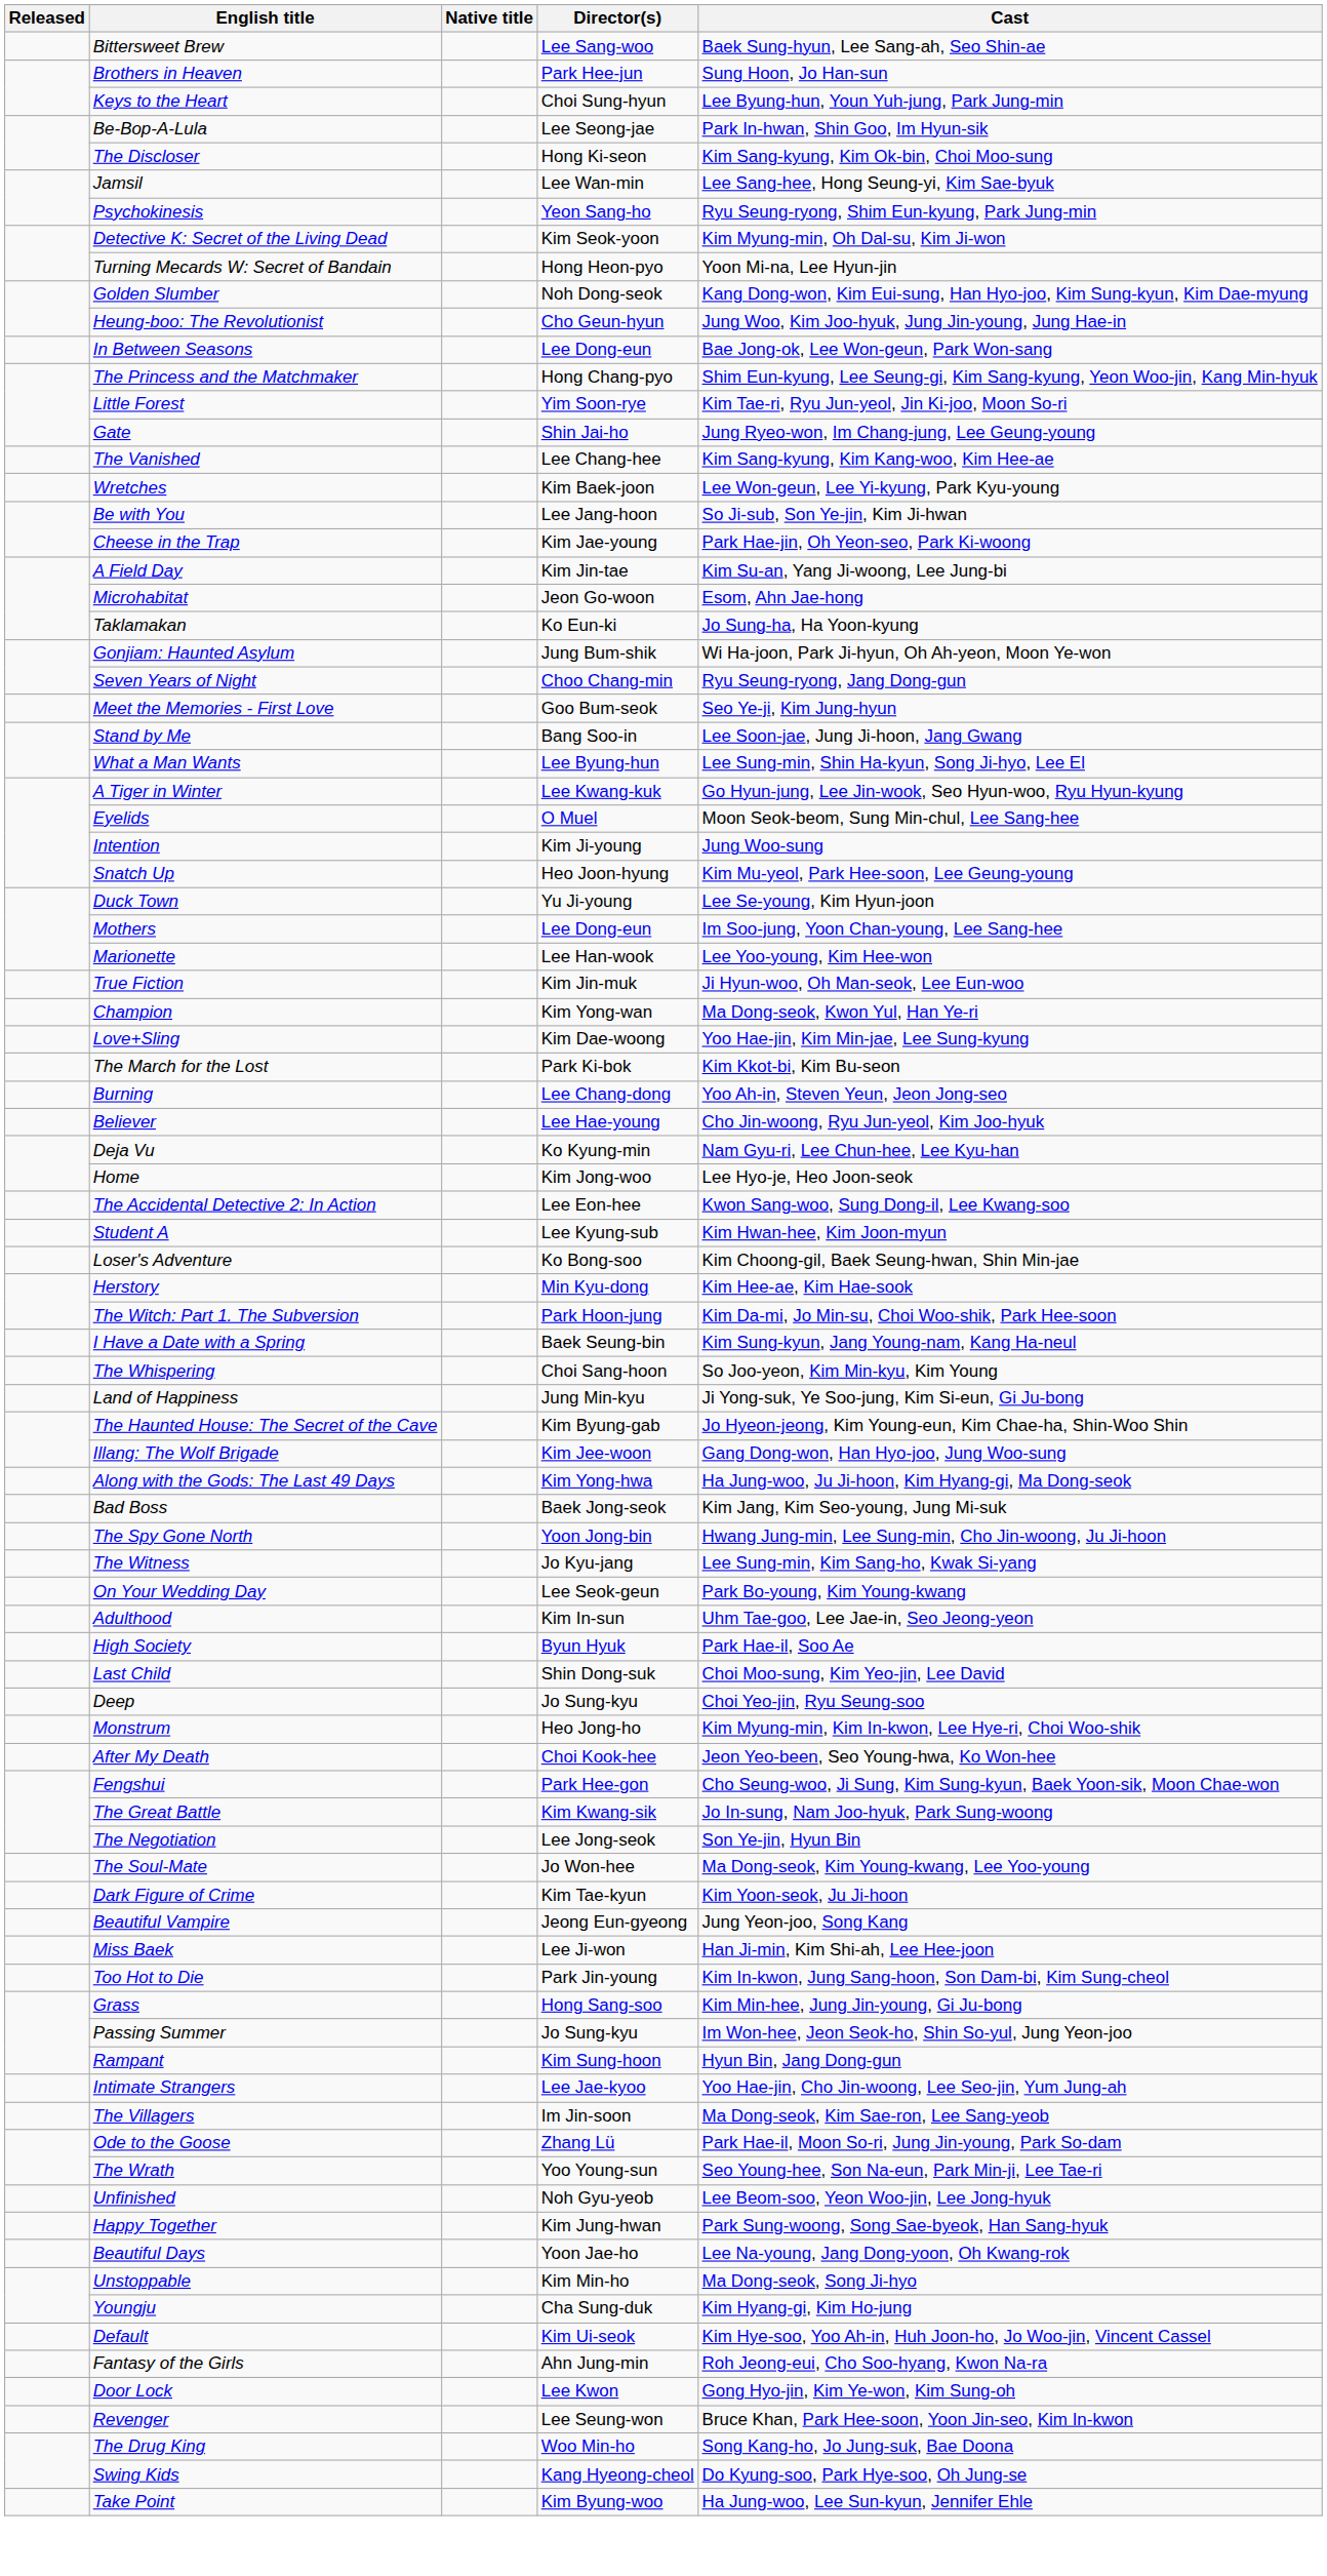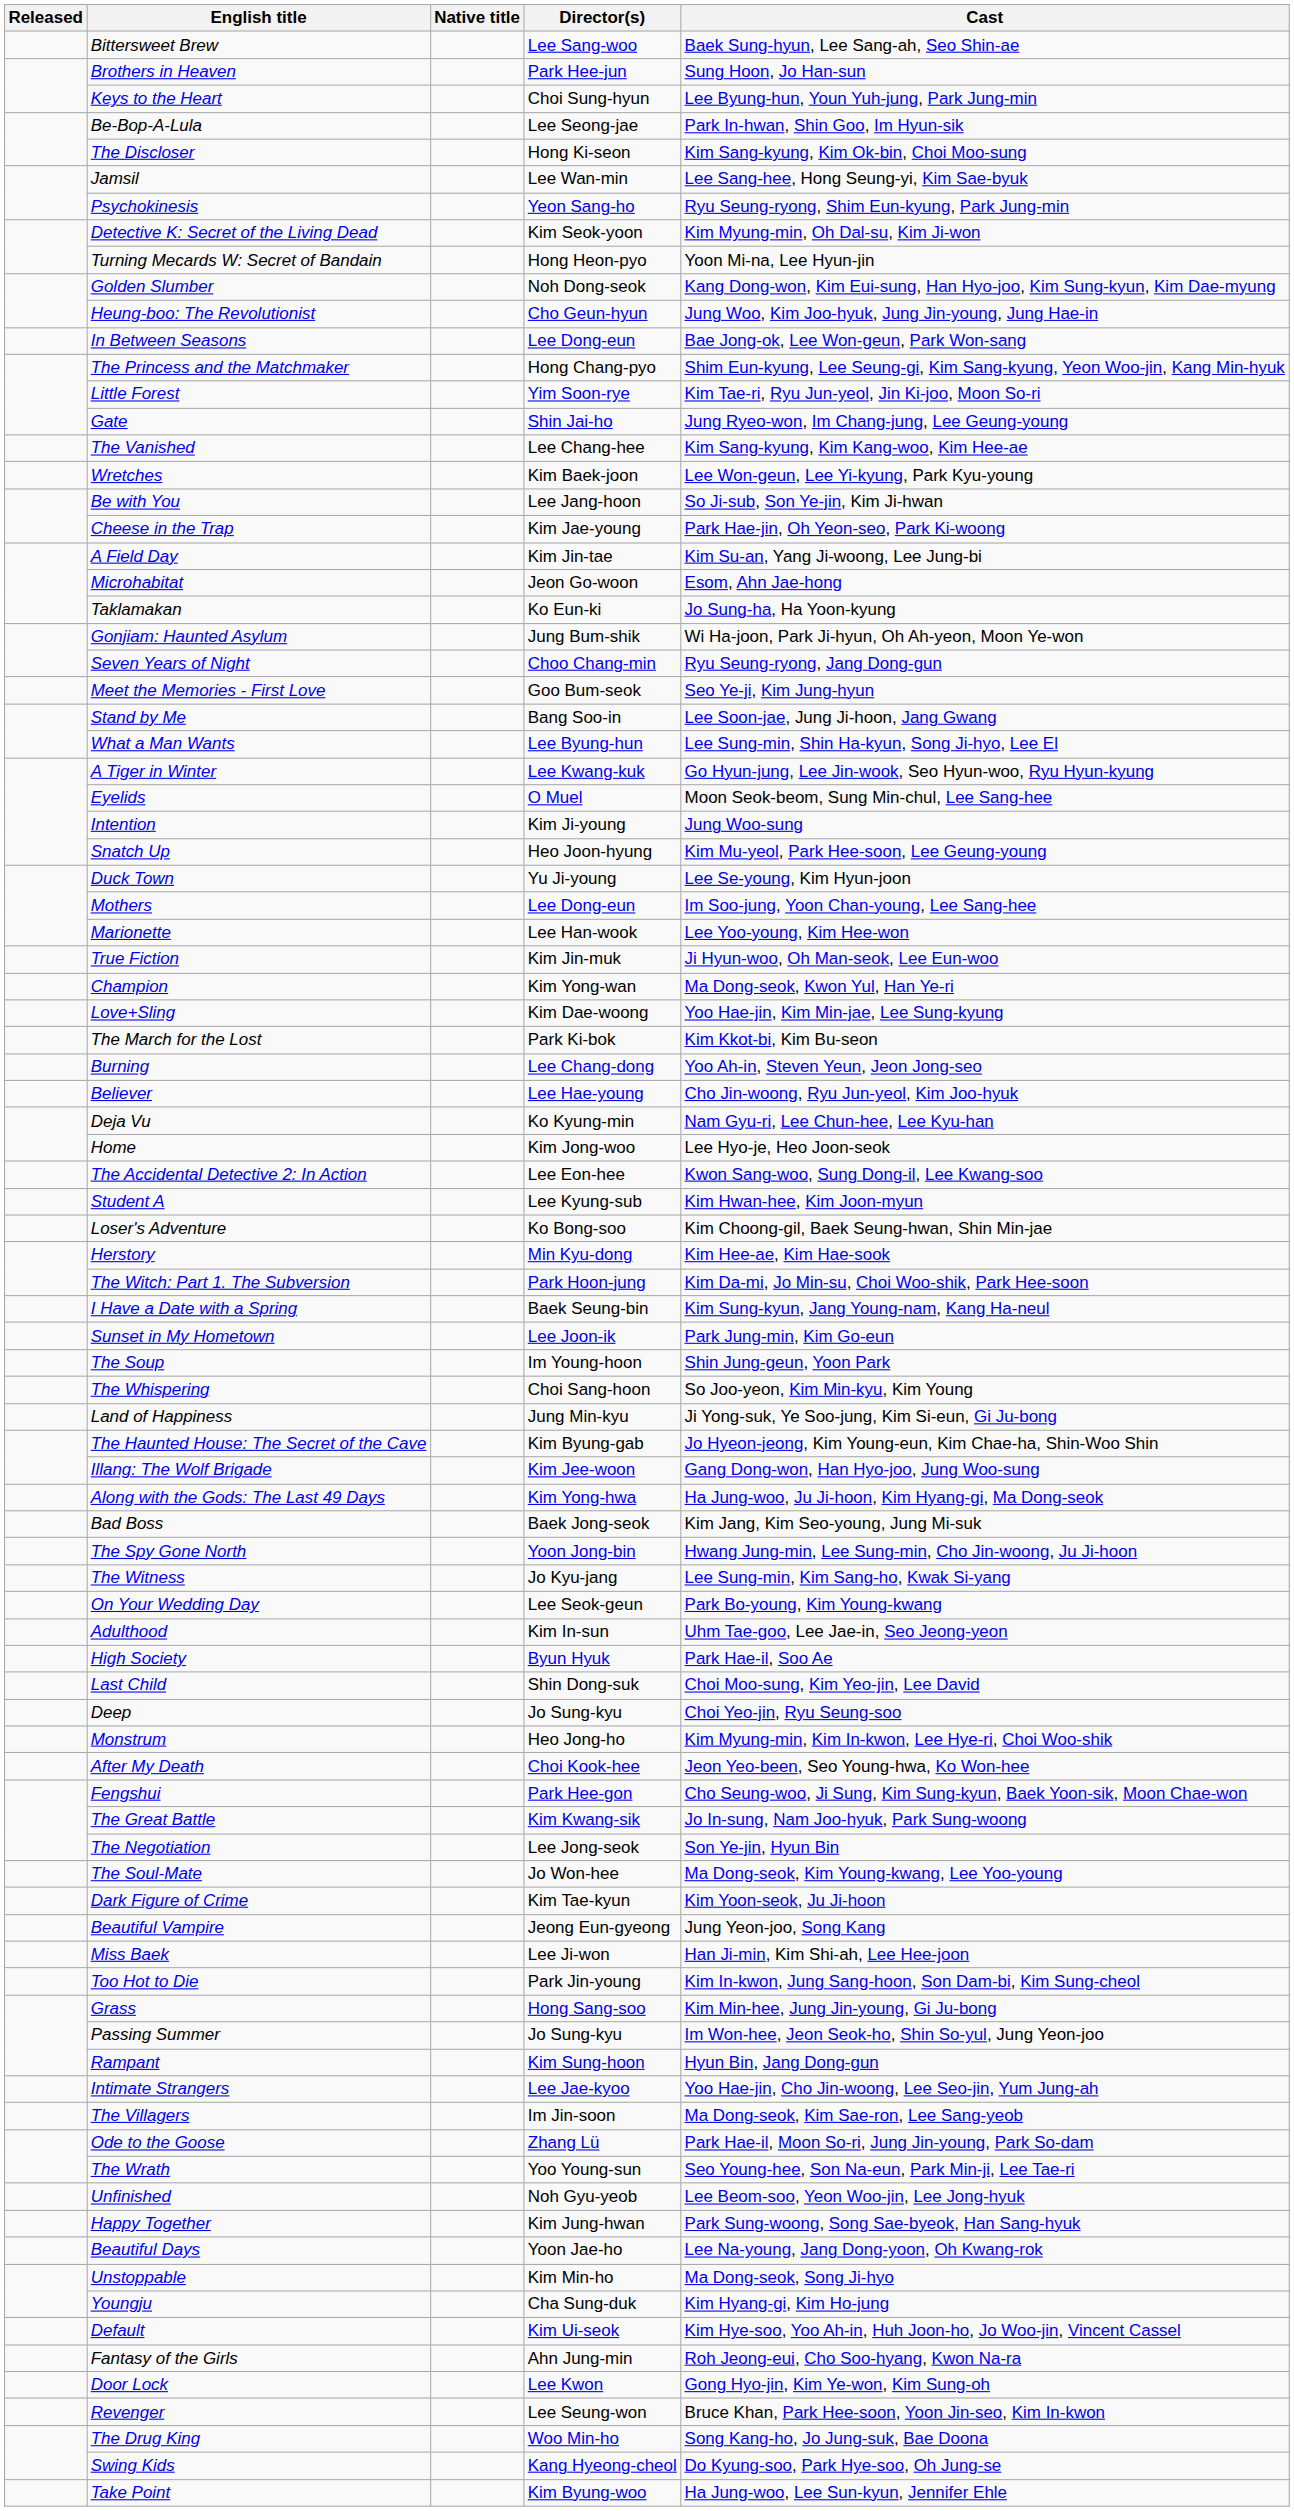+ row: Sunset in My Hometown | Lee Joon-ik | Park Jung-min, Kim Go-eun
+ row: The Soup | Im Young-hoon | Shin Jung-geun, Yoon Park
